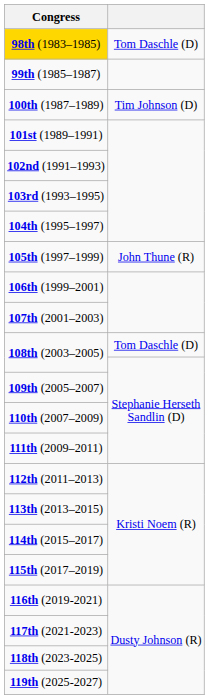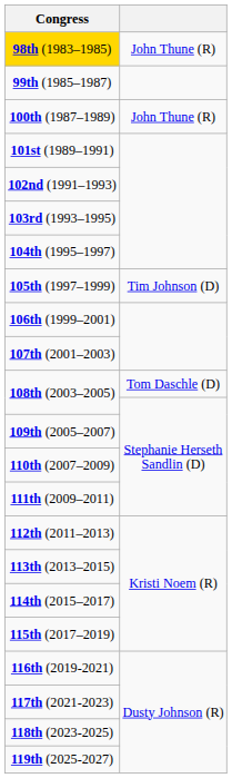row 2 | column 2: Tom Daschle (D) -> John Thune (R)
row 4 | column 2: Tim Johnson (D) -> John Thune (R)
row 9 | column 2: John Thune (R) -> Tim Johnson (D)
